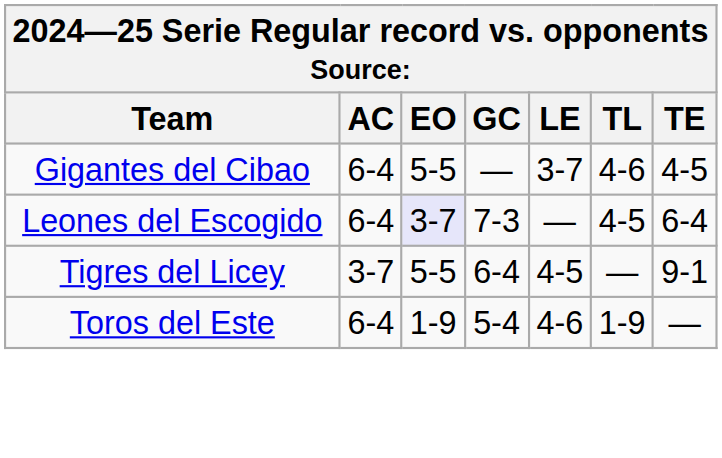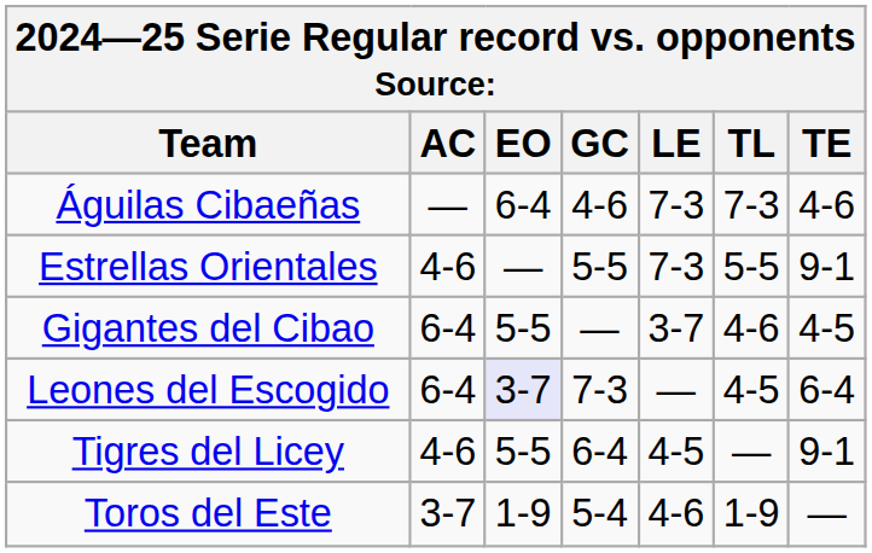+ row: Águilas Cibaeñas | — | 6-4 | 4-6 | 7-3 | 7-3 | 4-6
+ row: Estrellas Orientales | 4-6 | — | 5-5 | 7-3 | 5-5 | 9-1
Tigres del Licey | AC: 3-7 -> 4-6
Toros del Este | AC: 6-4 -> 3-7
